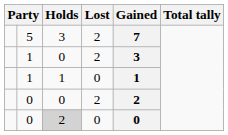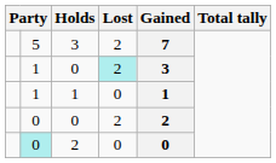row 3 | Lost: no background -> paleturquoise background
row 6 | column 2: no background -> paleturquoise background
row 6 | Holds: lightgrey background -> no background
